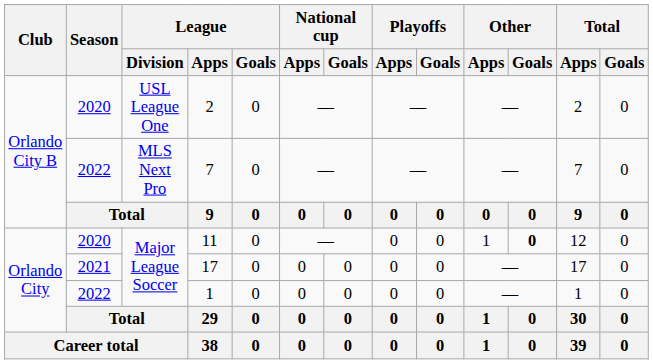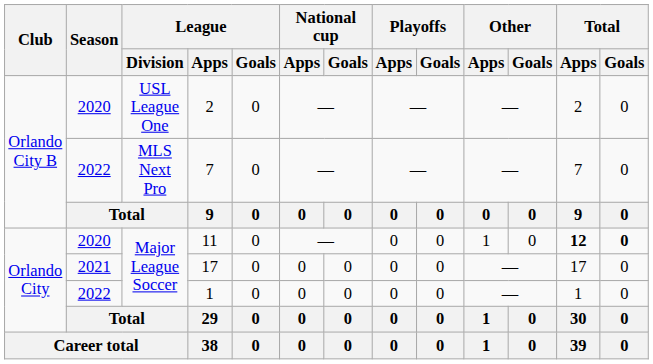11 | Other / Goals: bold -> normal
11 | Total / Apps: normal -> bold
11 | Total / Goals: normal -> bold
